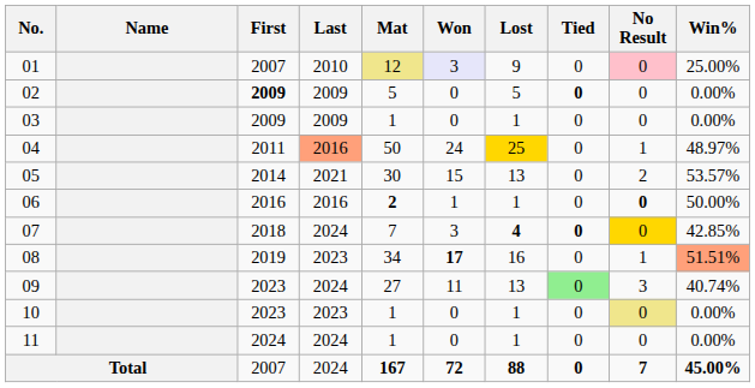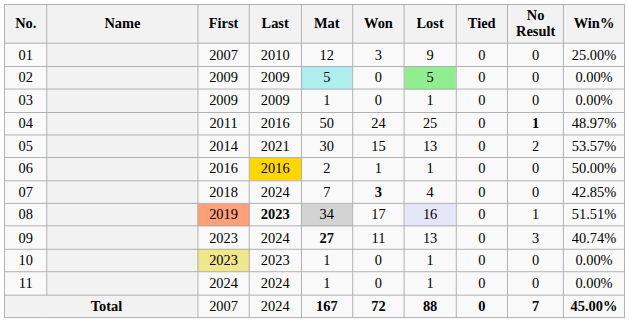01 | Mat: khaki background -> no background
01 | Won: lavender background -> no background
01 | No Result: pink background -> no background
02 | First: bold -> normal
02 | Mat: no background -> paleturquoise background
02 | Lost: no background -> lightgreen background
02 | Tied: bold -> normal
04 | Last: lightsalmon background -> no background
04 | Lost: gold background -> no background
04 | No Result: normal -> bold
06 | Last: no background -> gold background
06 | Mat: bold -> normal
06 | No Result: bold -> normal
07 | Won: normal -> bold
07 | Lost: bold -> normal
07 | Tied: bold -> normal
07 | No Result: gold background -> no background
08 | First: no background -> lightsalmon background
08 | Last: normal -> bold
08 | Mat: no background -> lightgrey background
08 | Won: bold -> normal
08 | Lost: no background -> lavender background
08 | Win%: lightsalmon background -> no background
09 | Mat: normal -> bold
09 | Tied: lightgreen background -> no background
10 | First: no background -> khaki background
10 | No Result: khaki background -> no background
